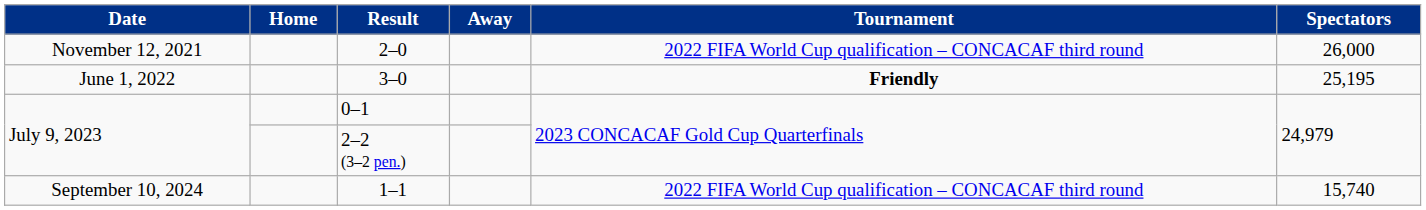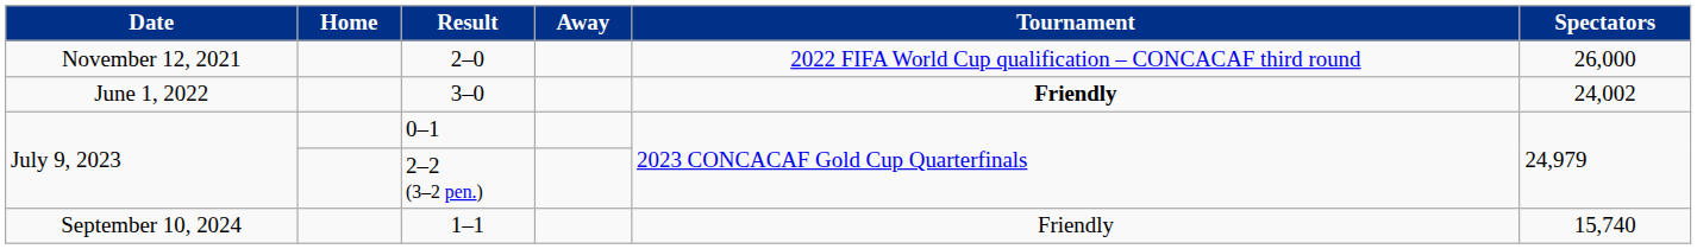3–0 | Spectators: 25,195 -> 24,002
1–1 | Tournament: 2022 FIFA World Cup qualification – CONCACAF third round -> Friendly
